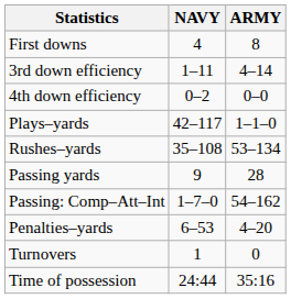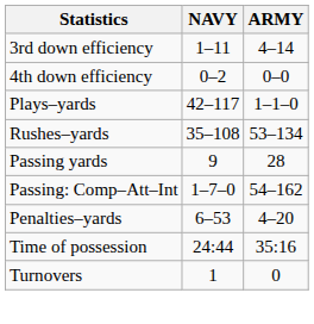- row: First downs | 4 | 8
rows swapped: Turnovers <-> Time of possession
